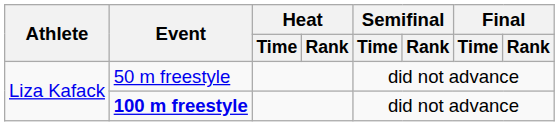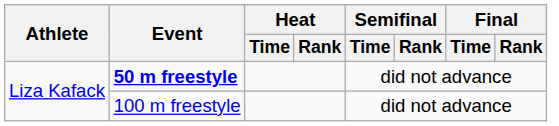50 m freestyle | Event: normal -> bold
100 m freestyle | Event: bold -> normal
